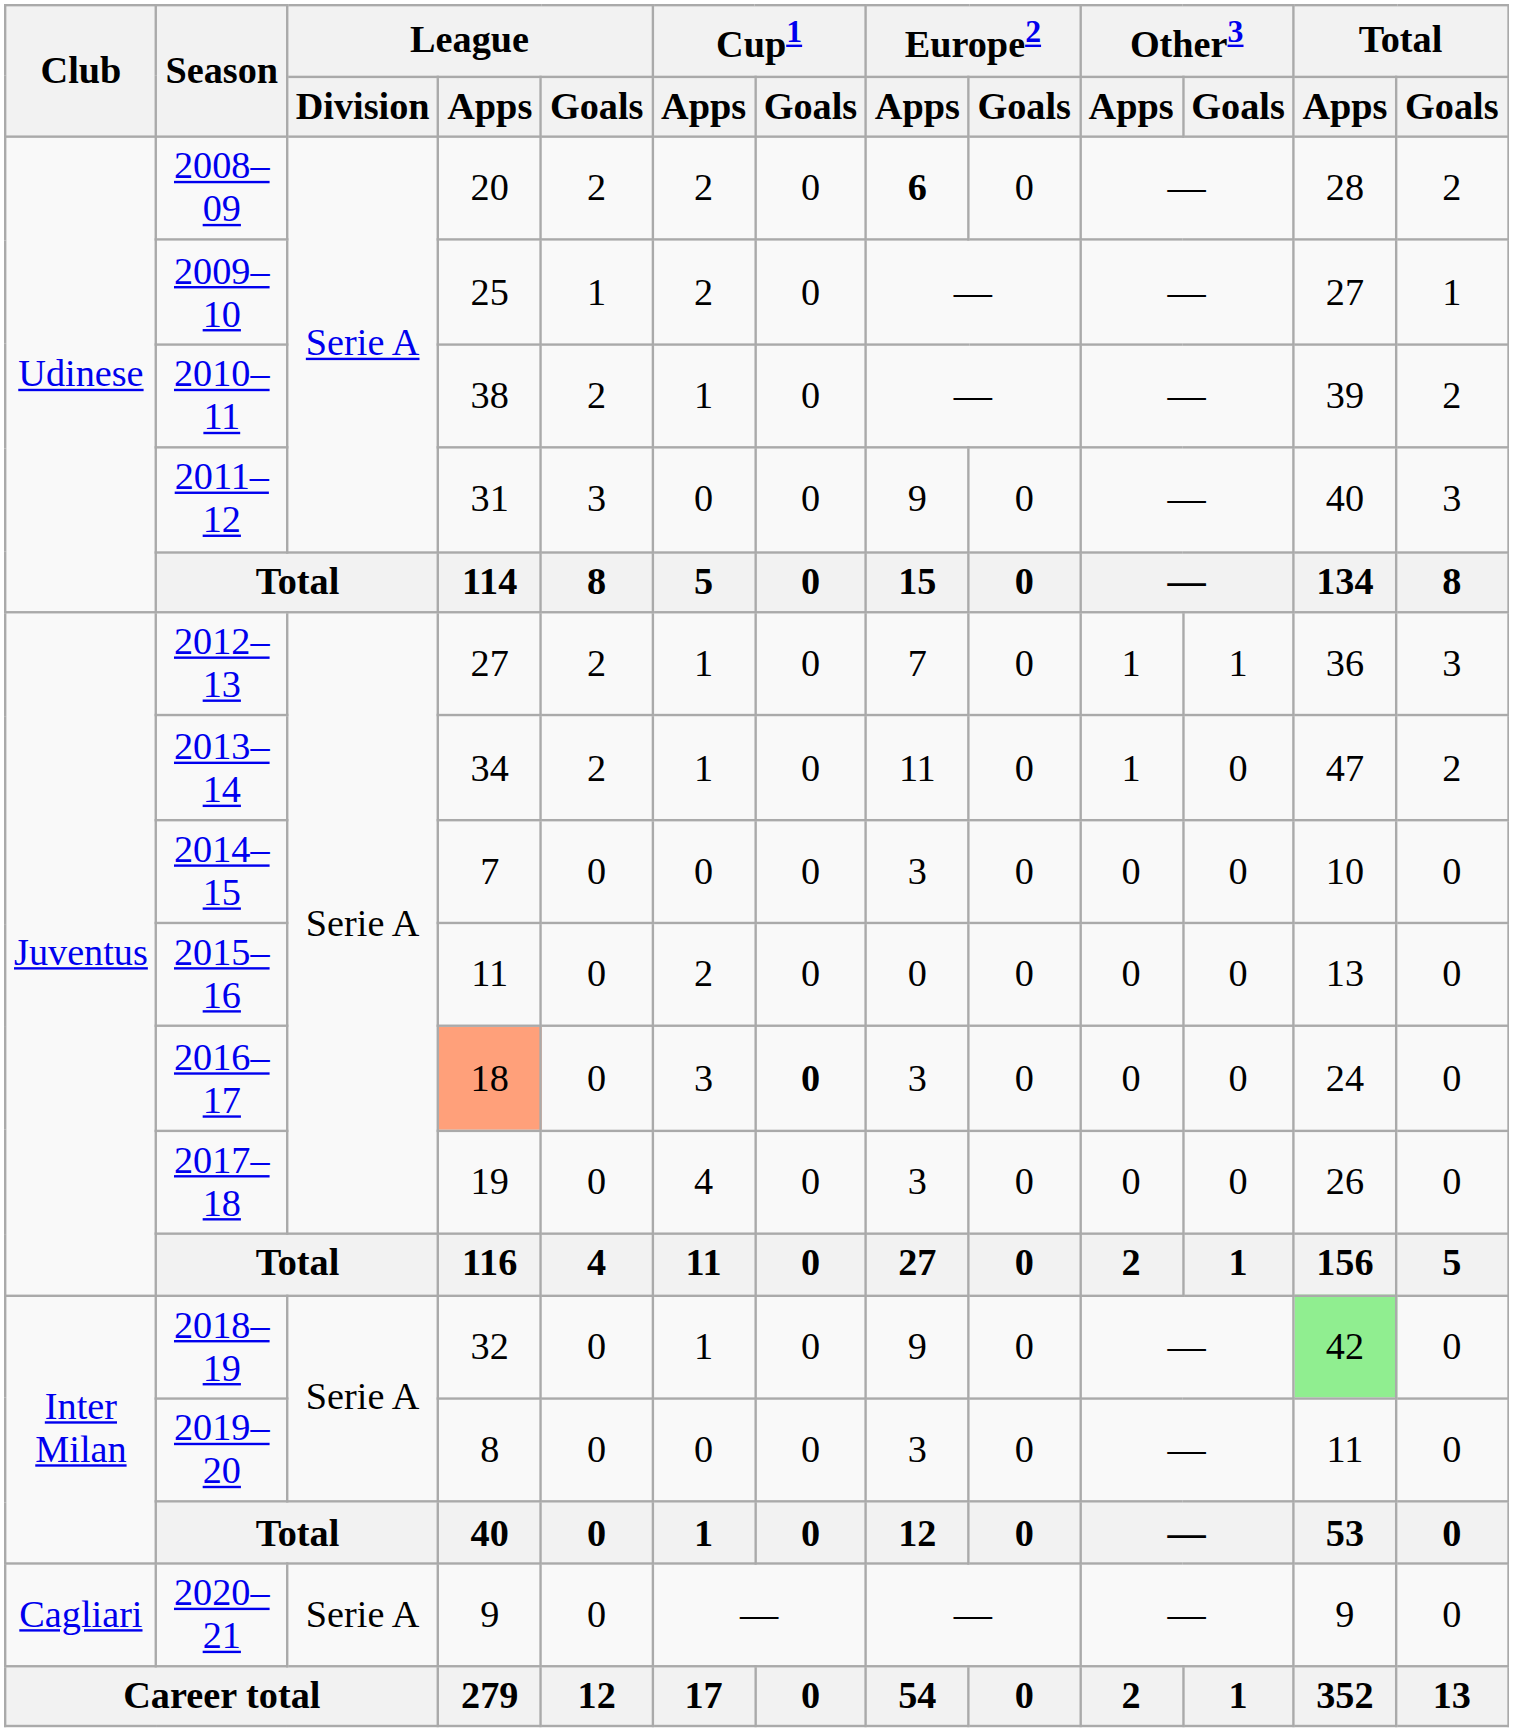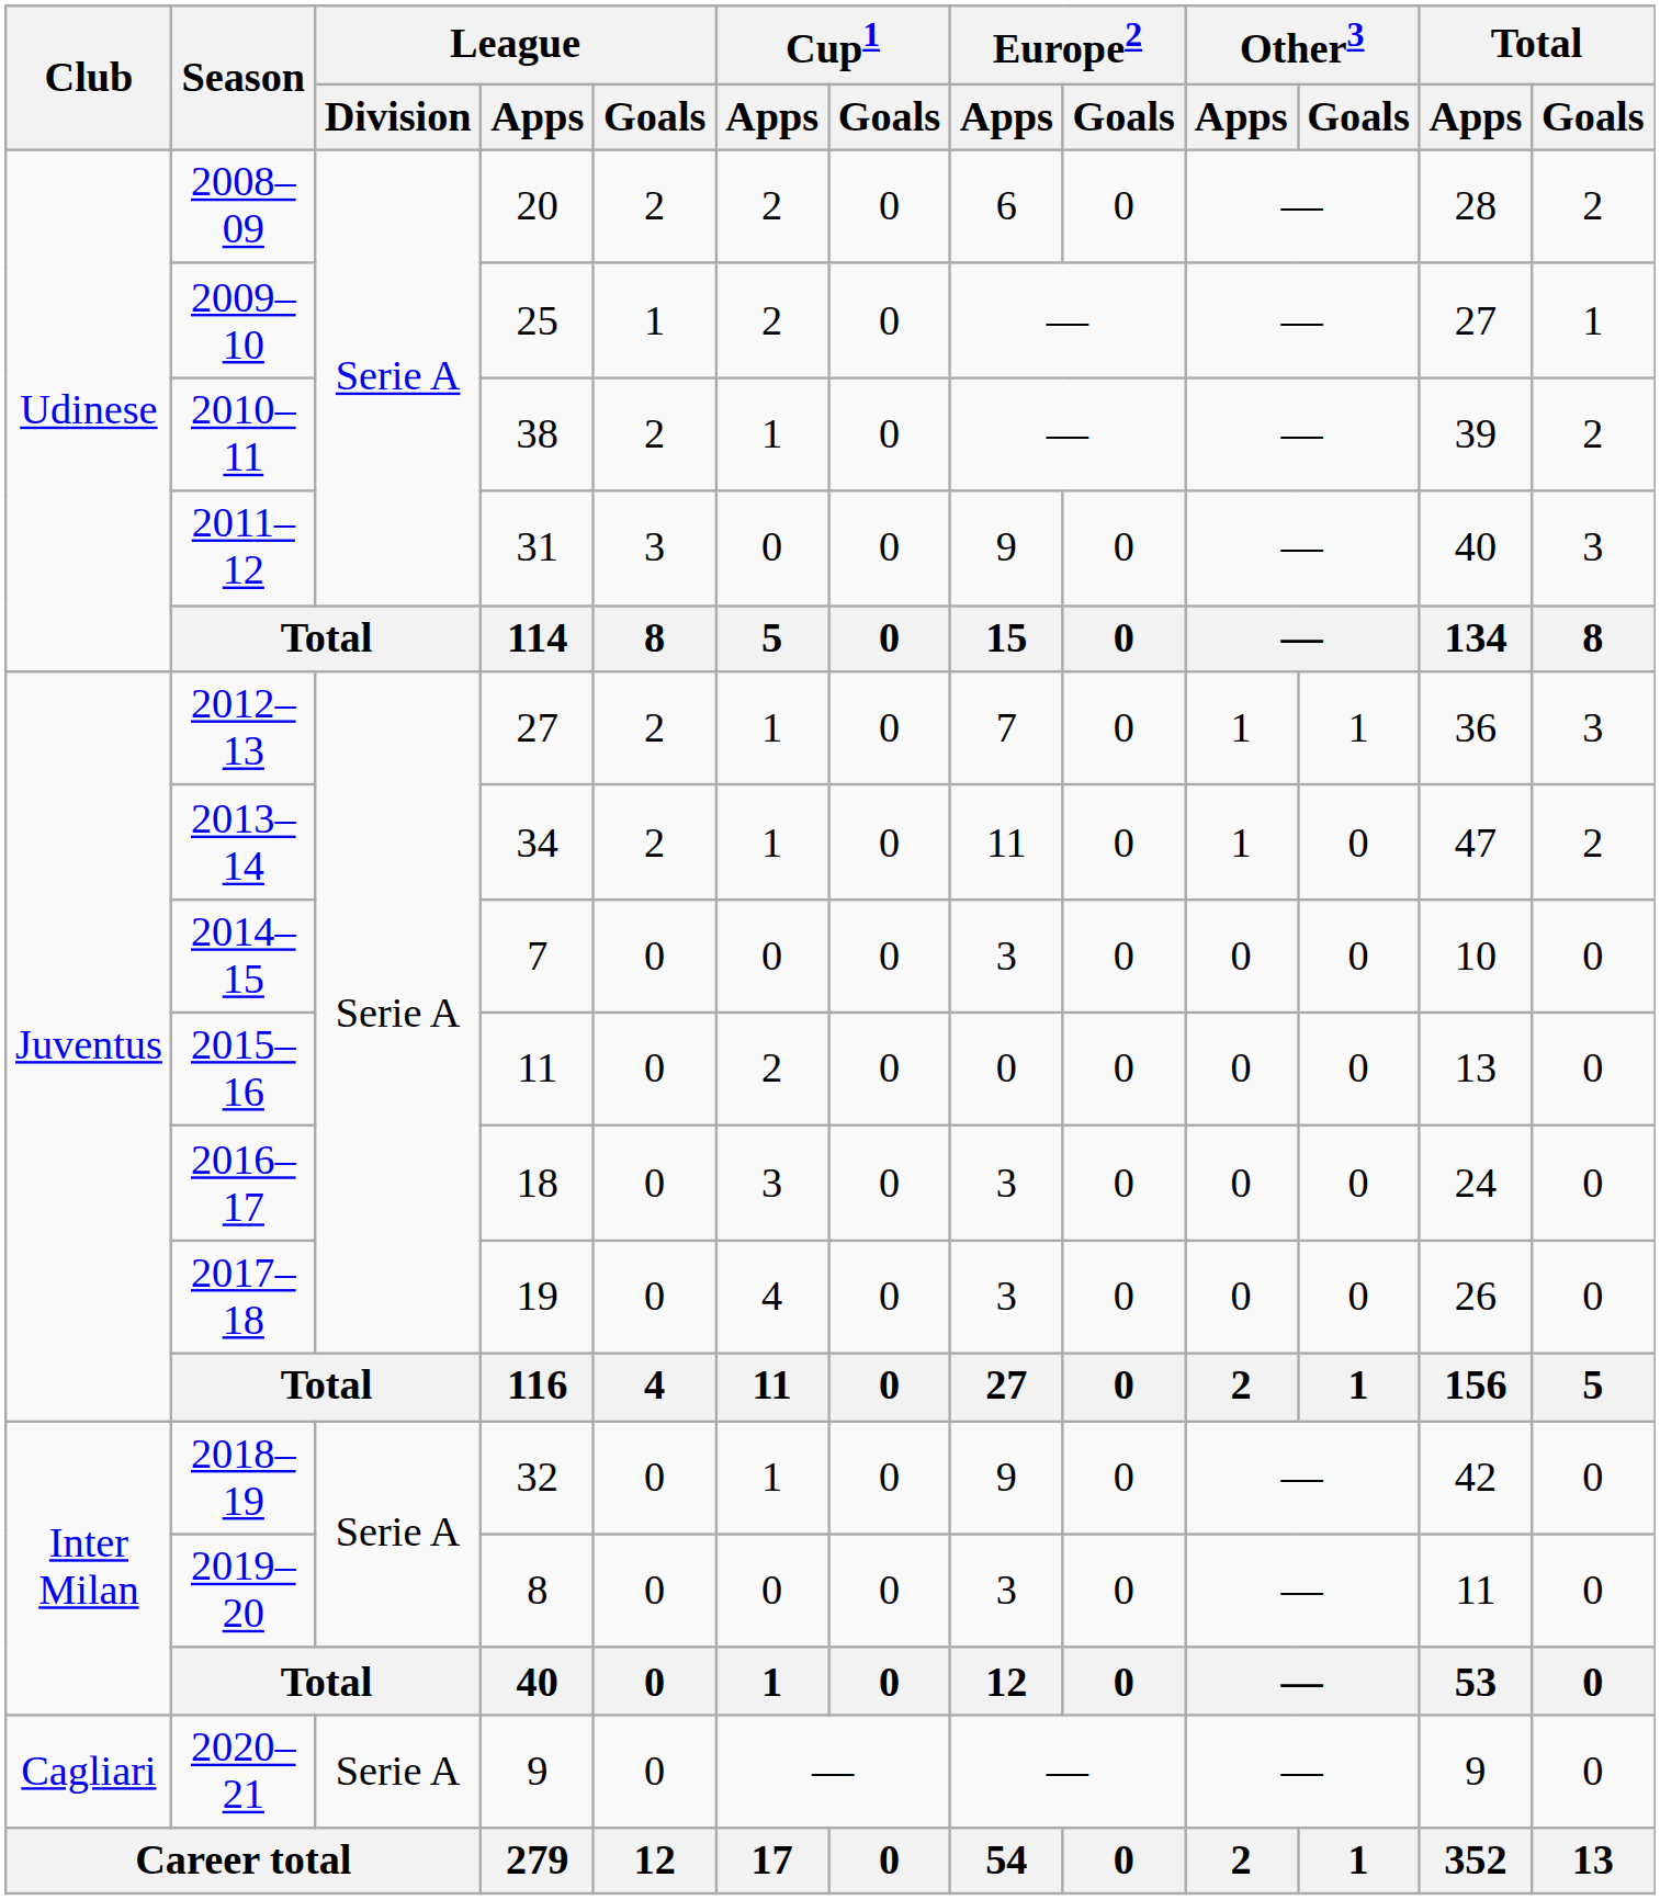2008–09 | Europe2 / Apps: bold -> normal
2016–17 | League / Apps: lightsalmon background -> no background
2016–17 | Cup1 / Goals: bold -> normal
2018–19 | Total / Apps: lightgreen background -> no background
